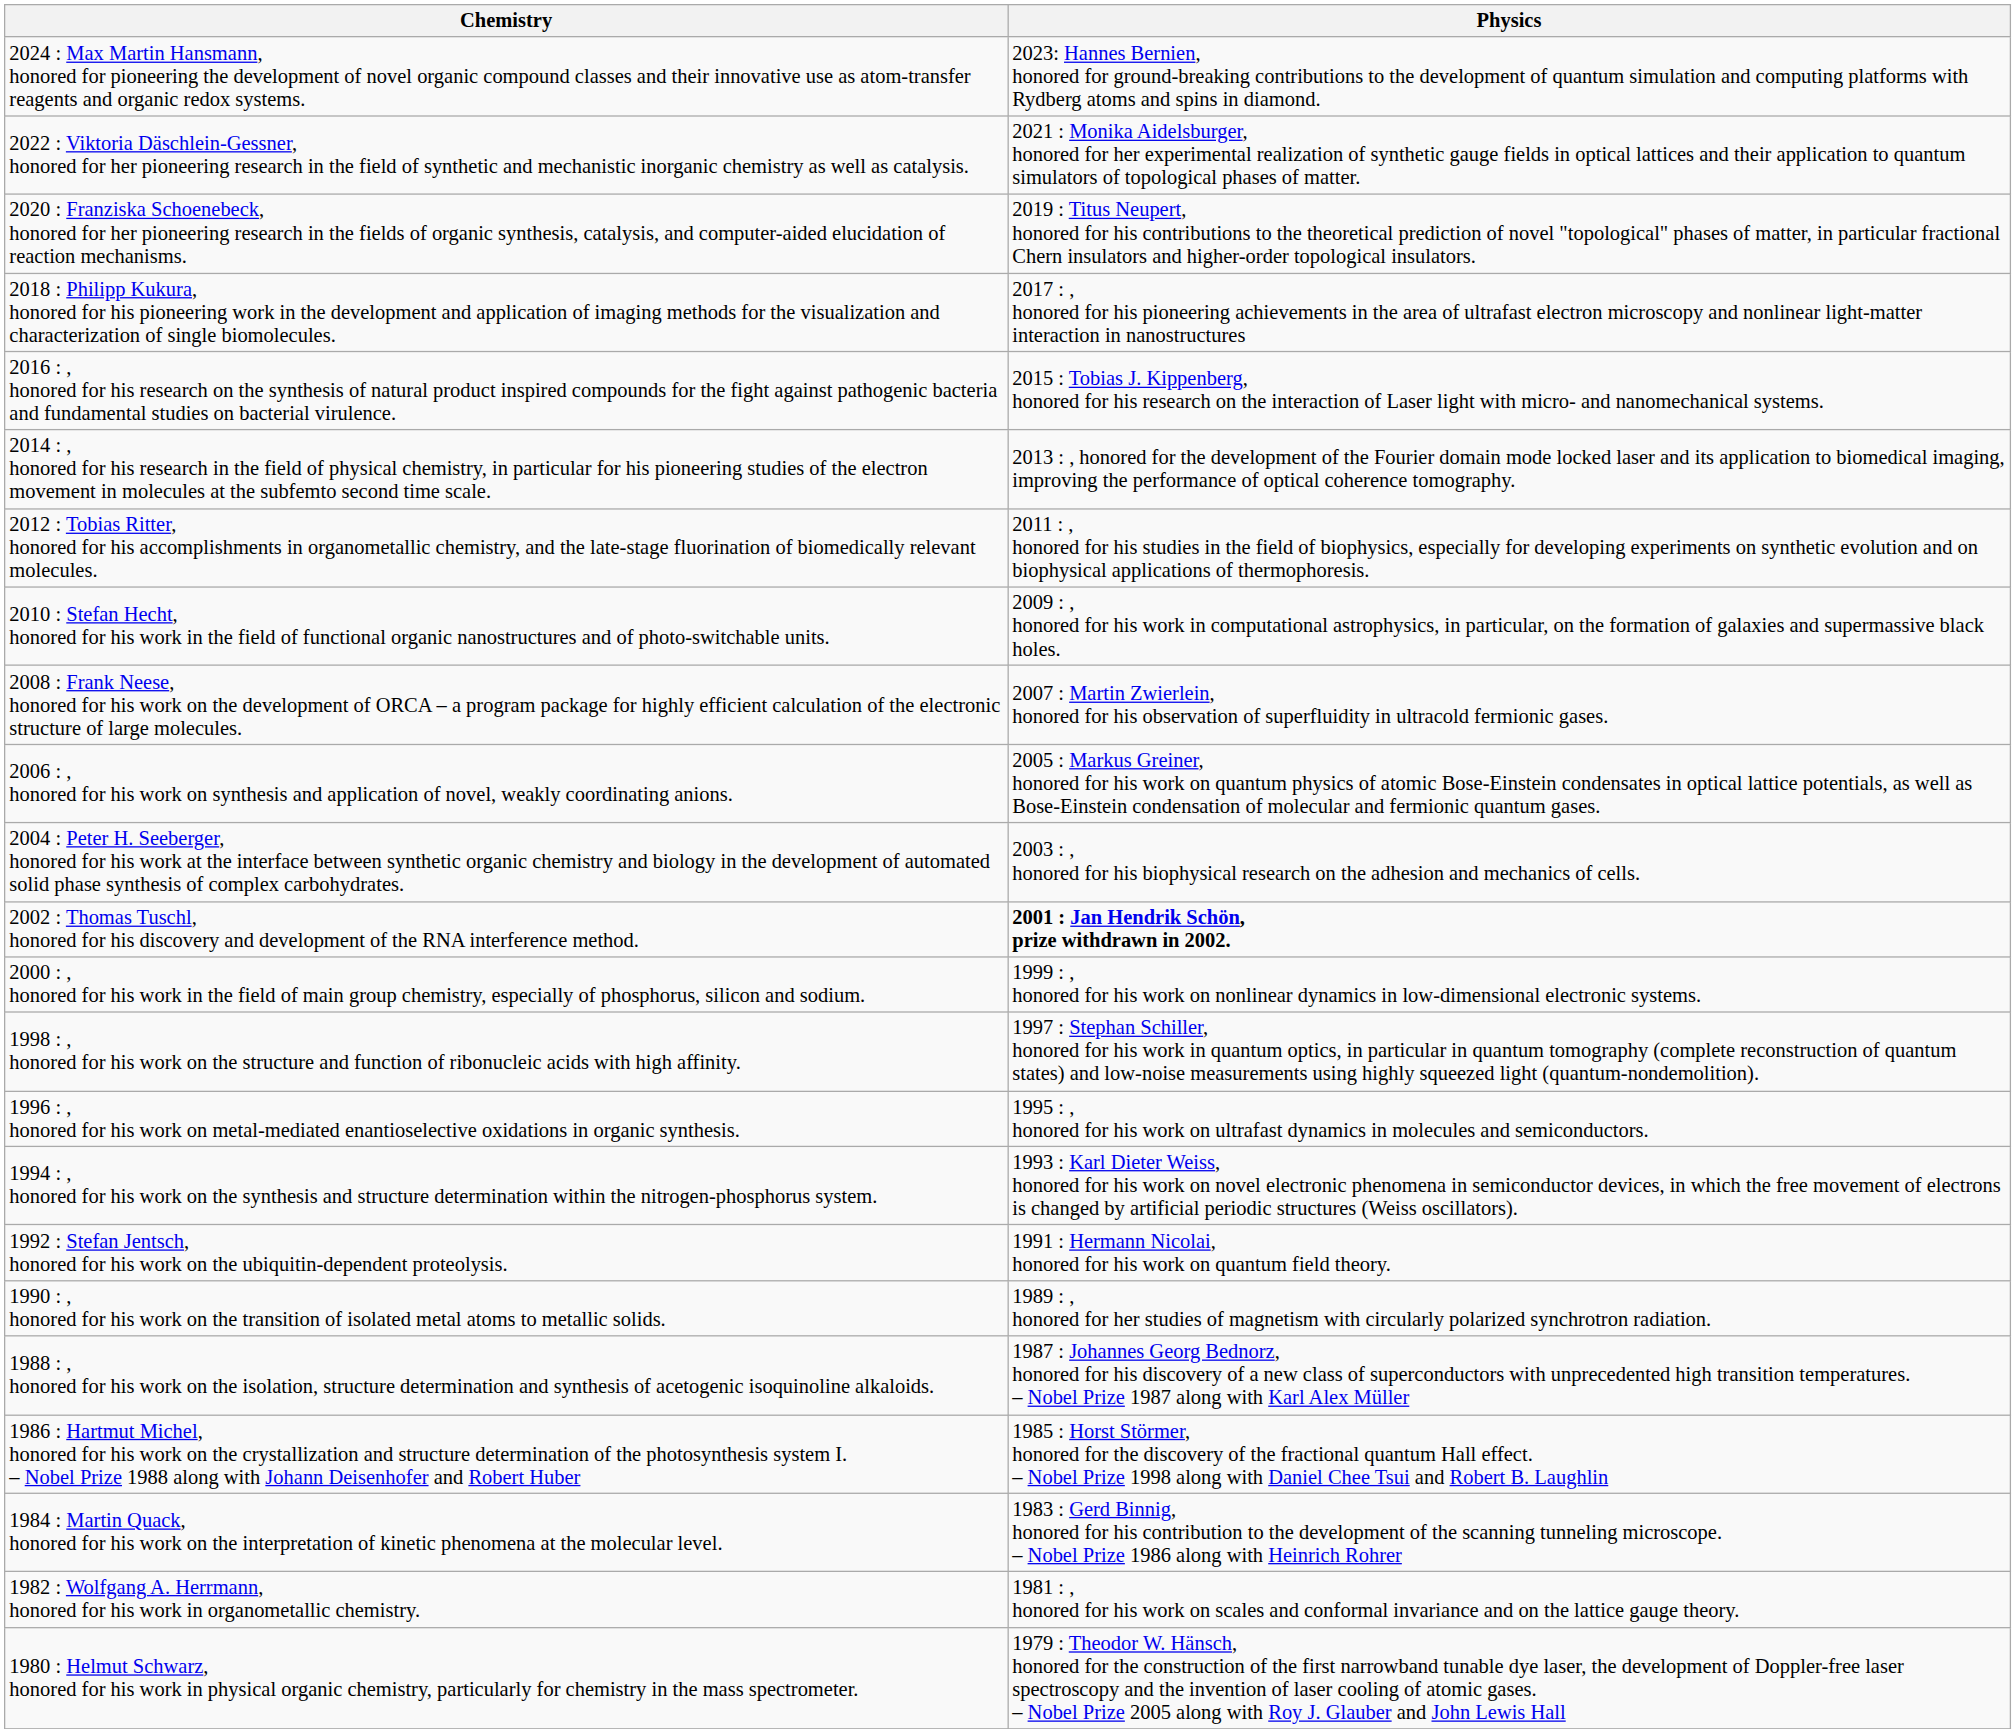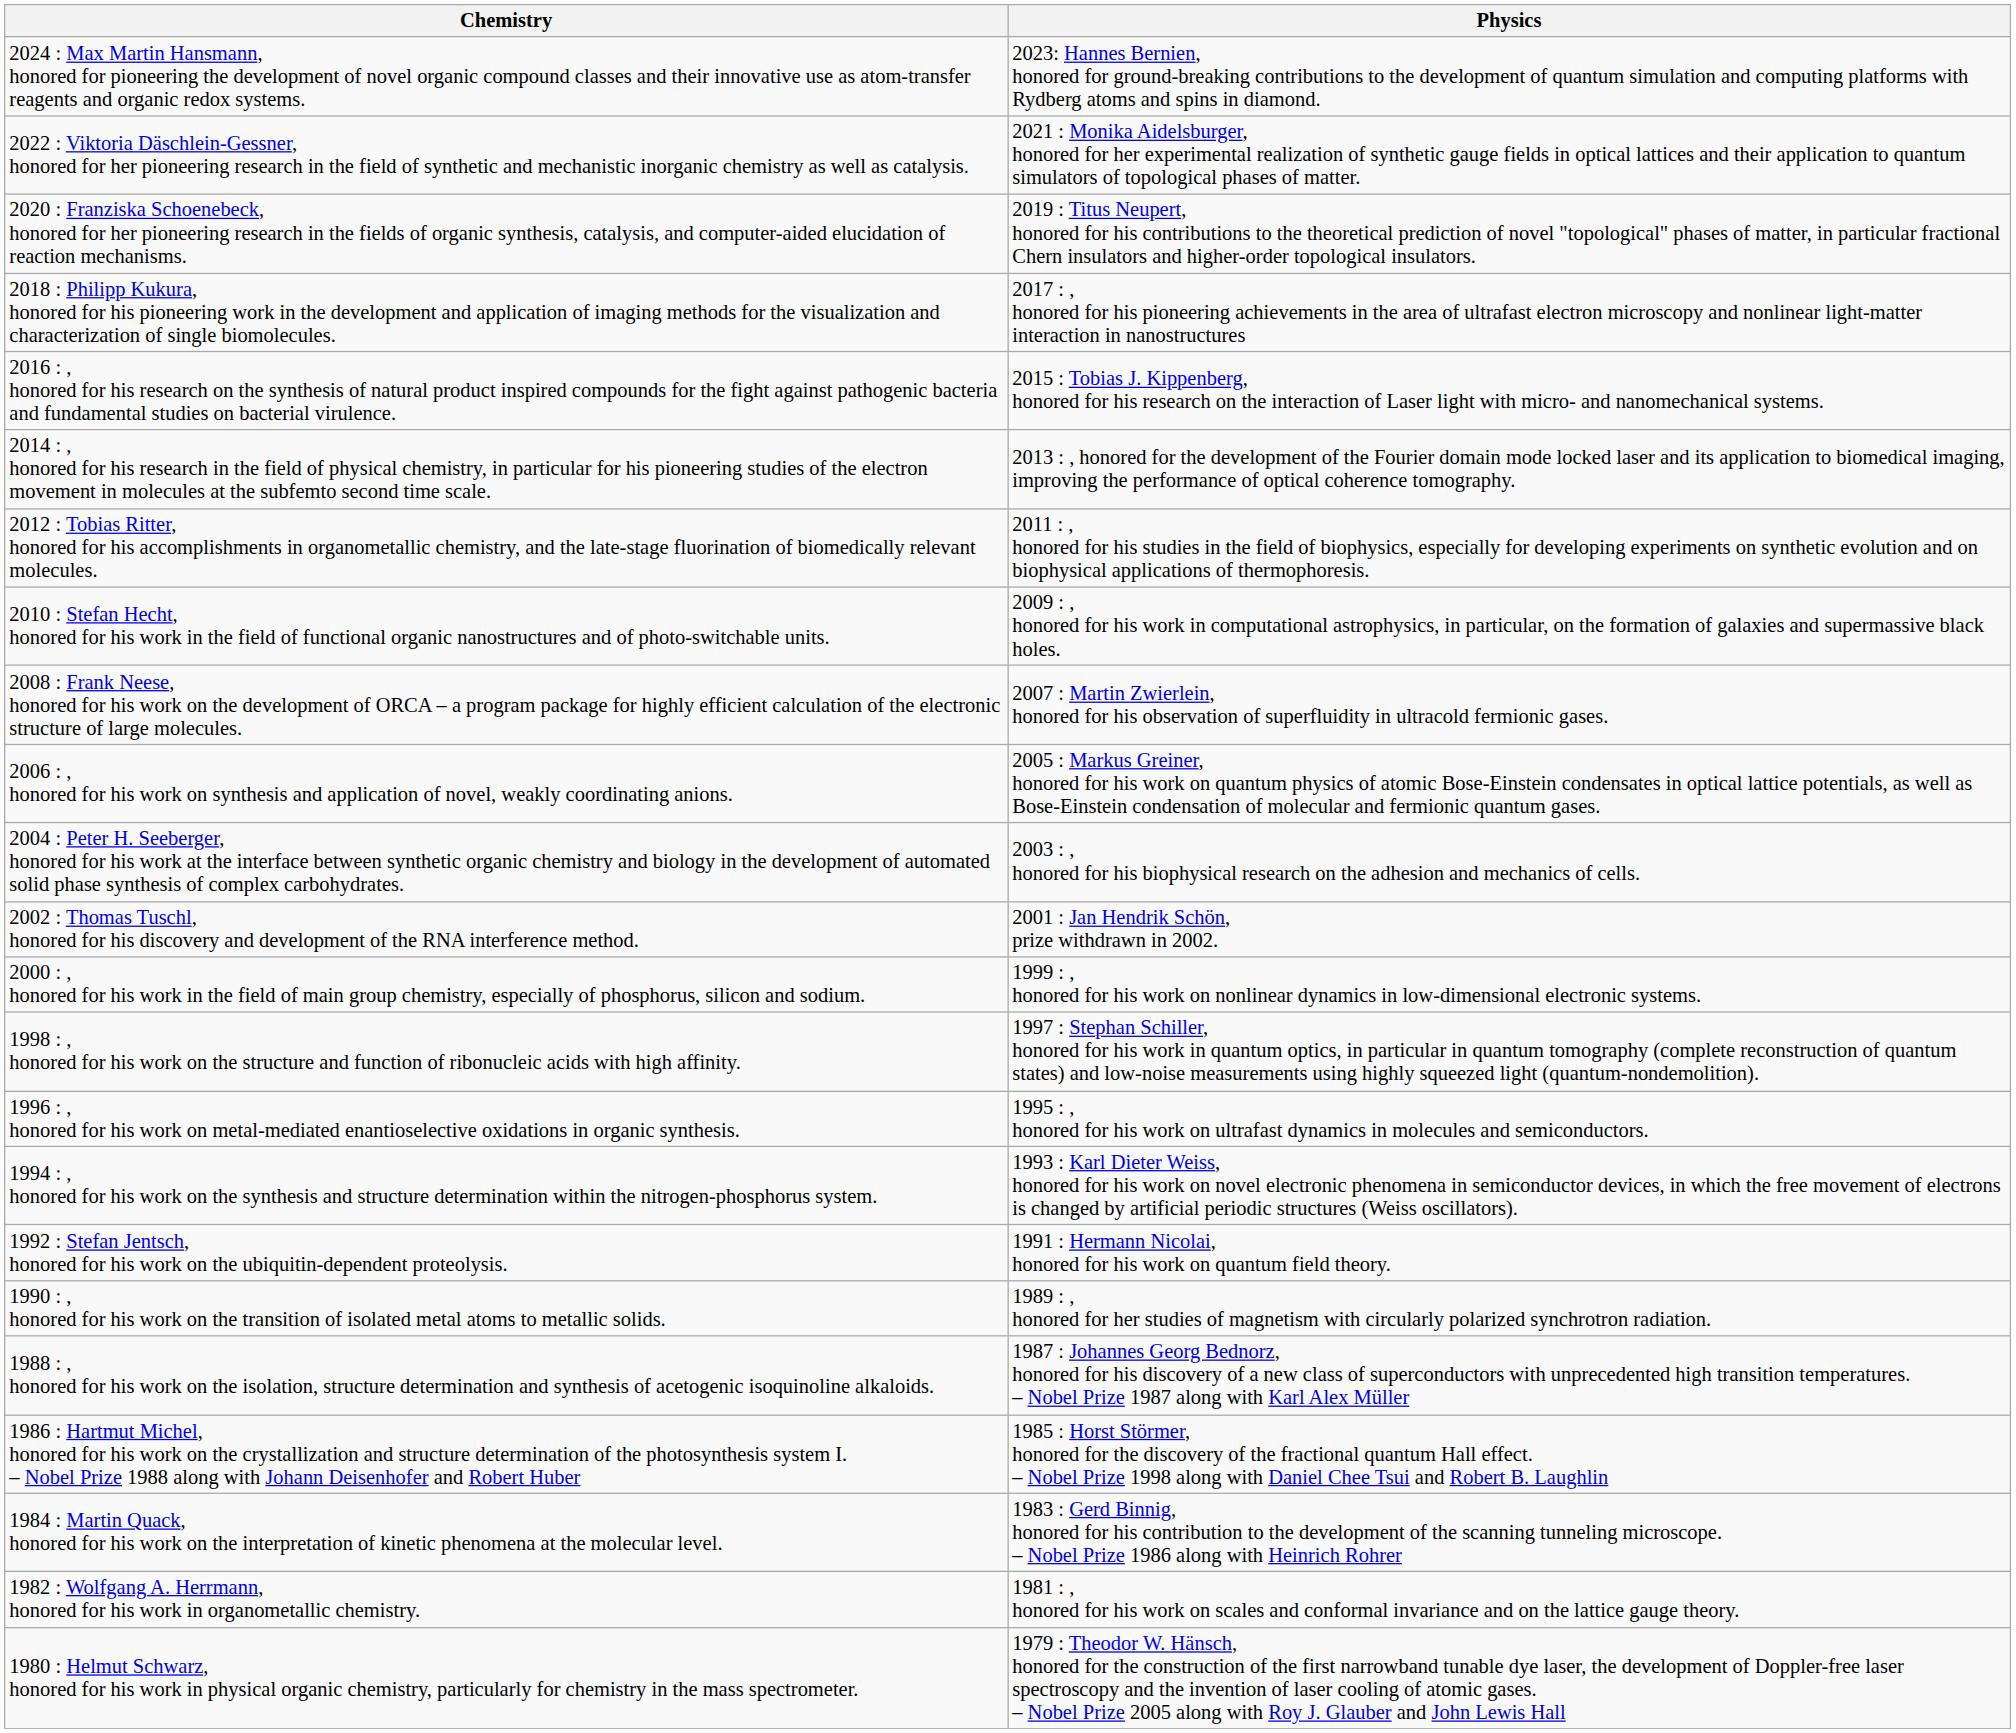row 13 | Physics: bold -> normal
